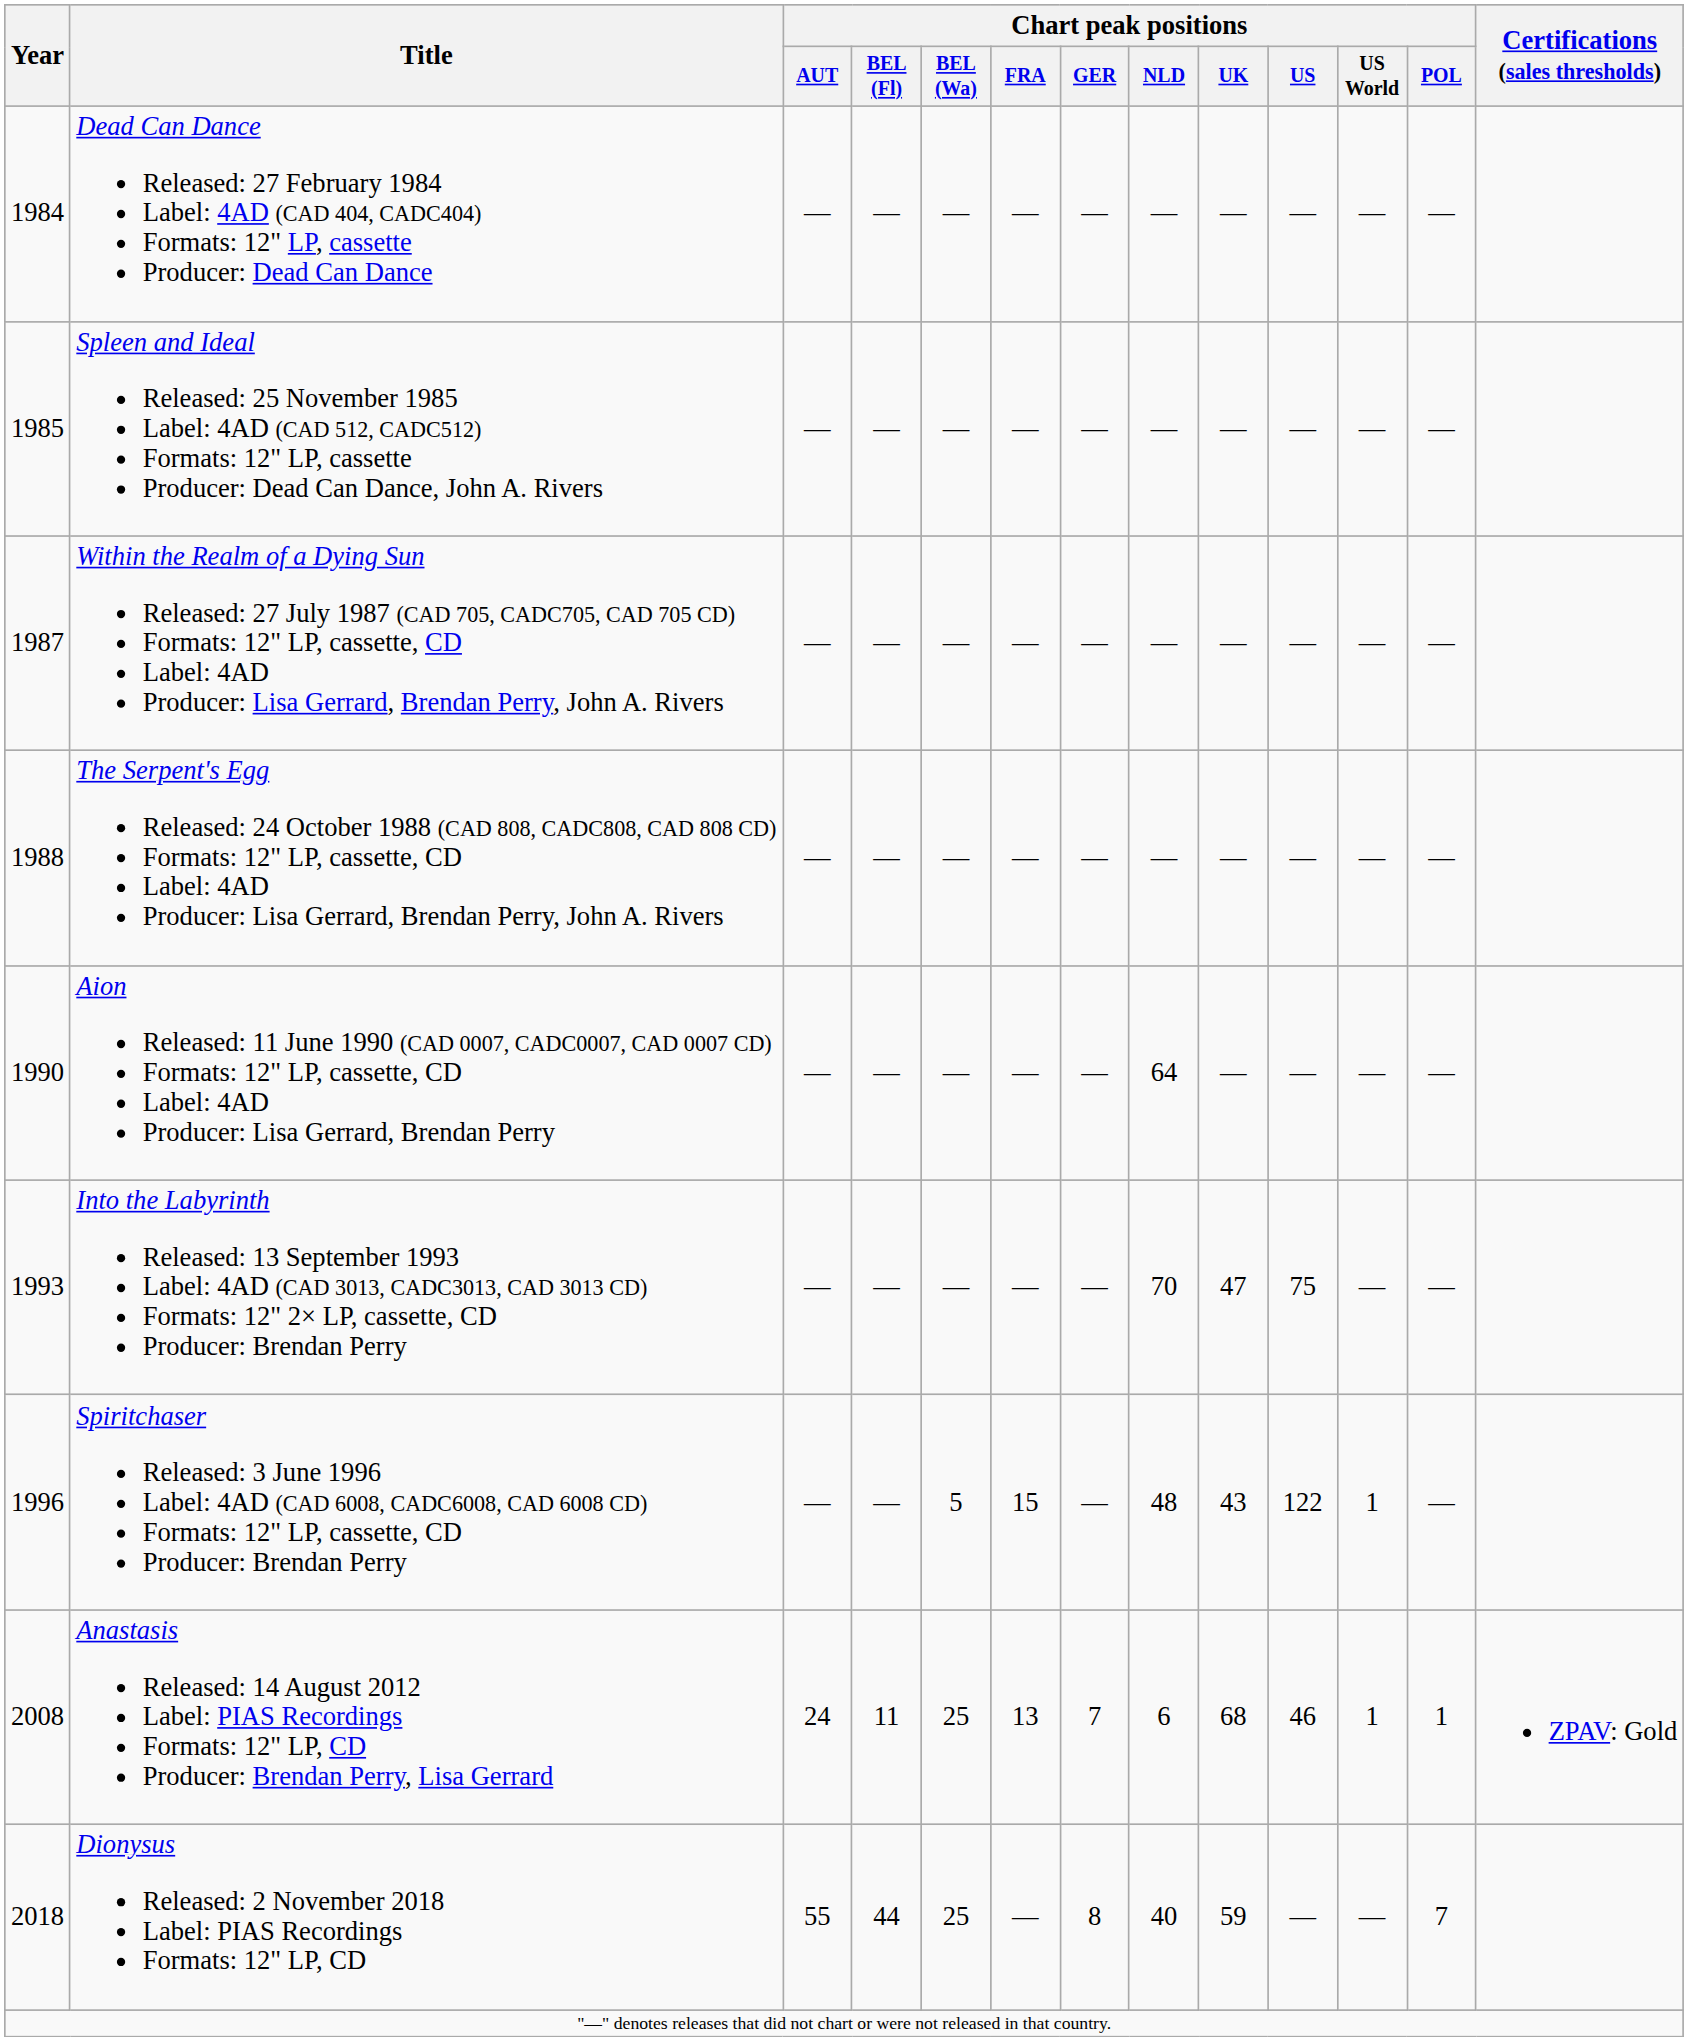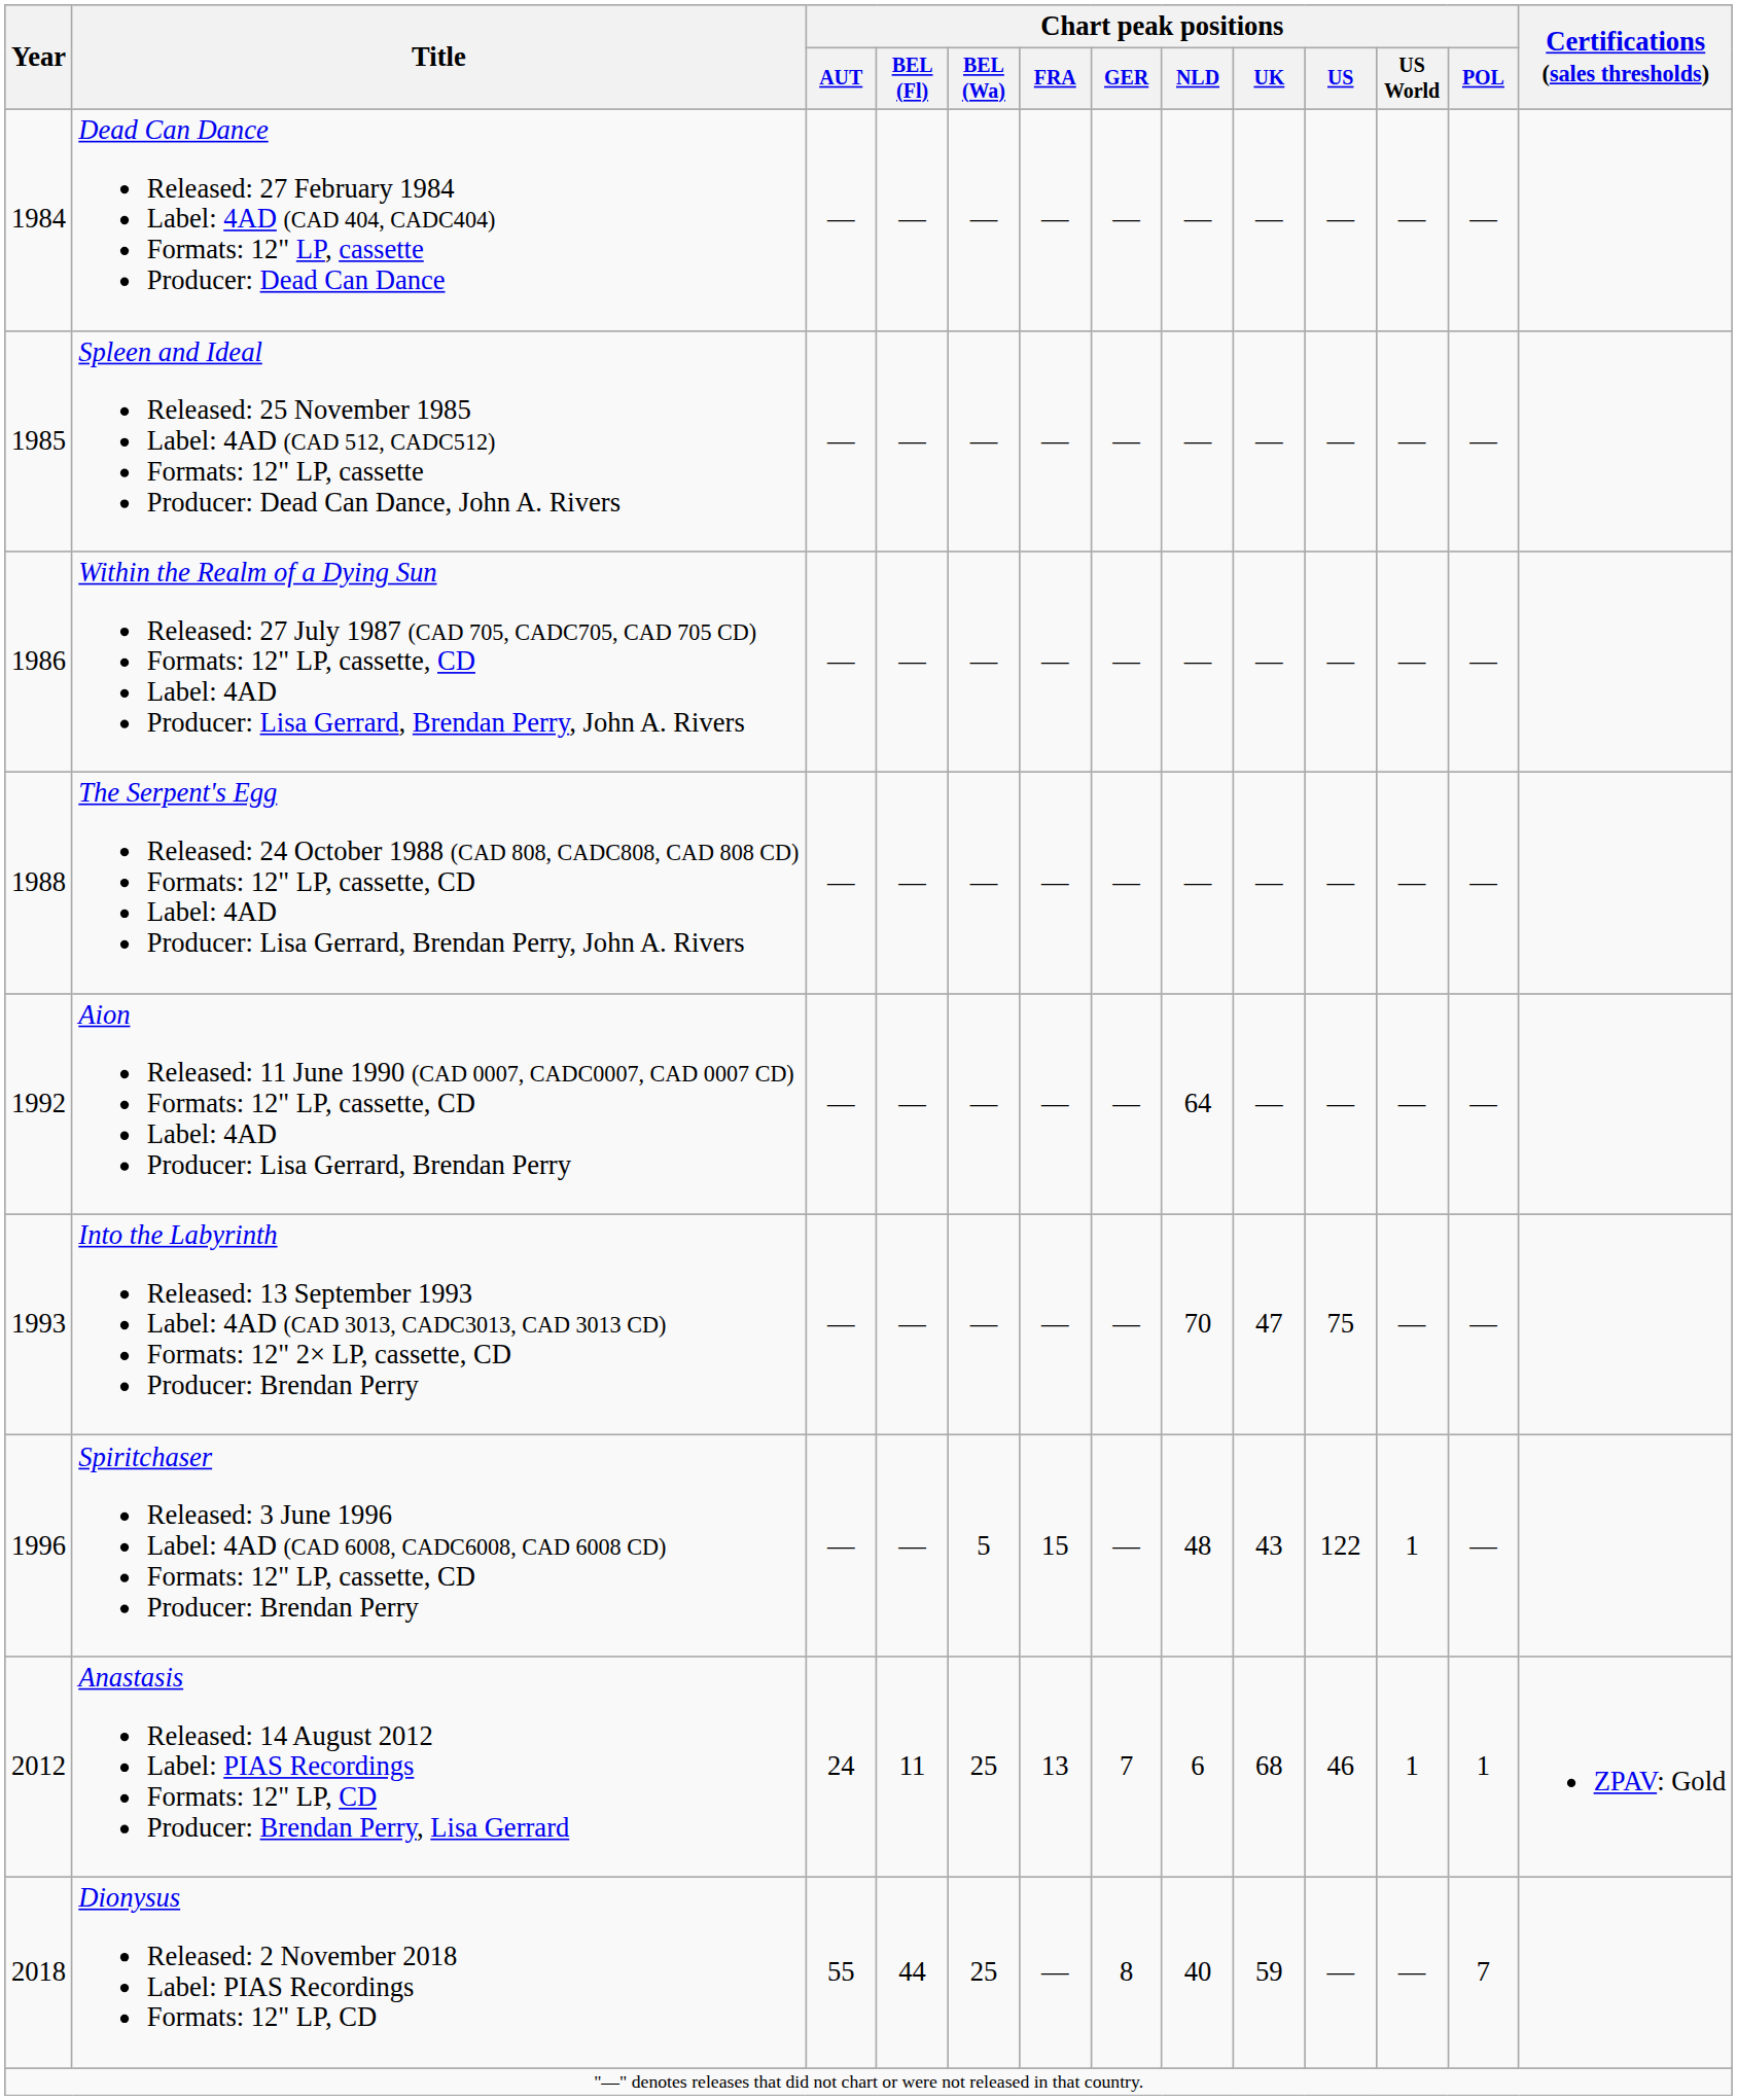row 5 | Year: 1987 -> 1986
row 7 | Year: 1990 -> 1992
row 10 | Year: 2008 -> 2012
